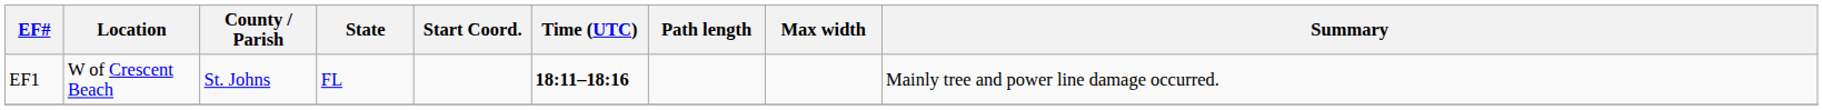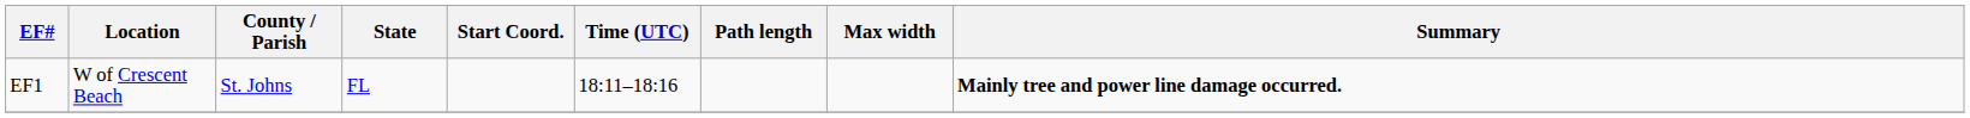EF1 | Time (UTC): bold -> normal
EF1 | Summary: normal -> bold
